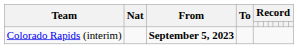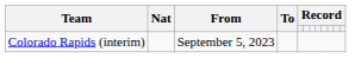Colorado Rapids (interim) | From: bold -> normal
